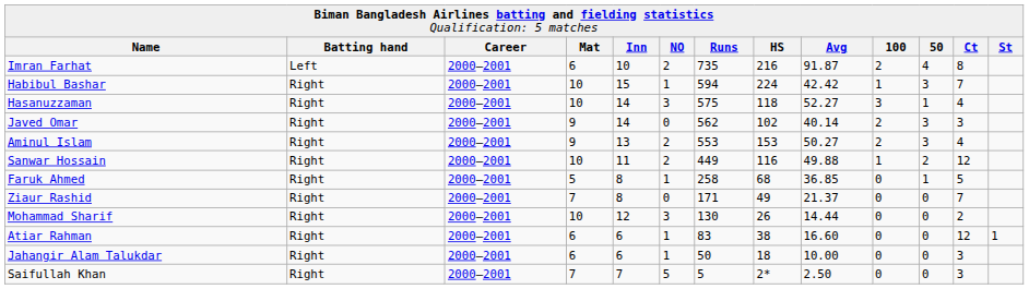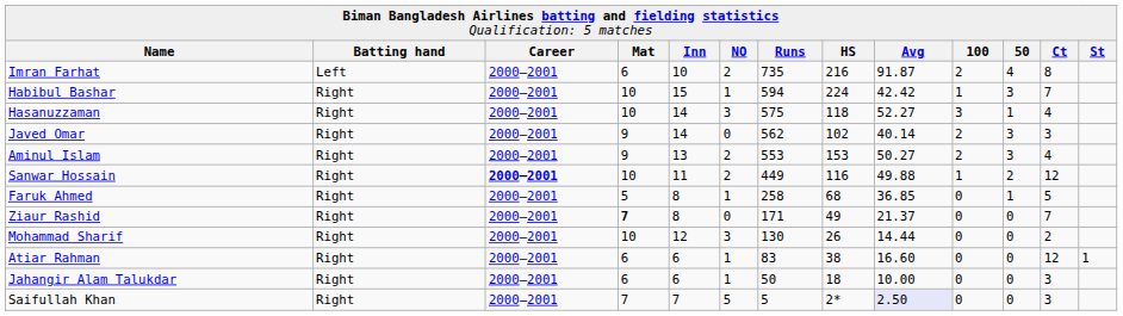Sanwar Hossain | column 3: normal -> bold
Ziaur Rashid | column 4: normal -> bold
Saifullah Khan | column 9: no background -> lavender background
